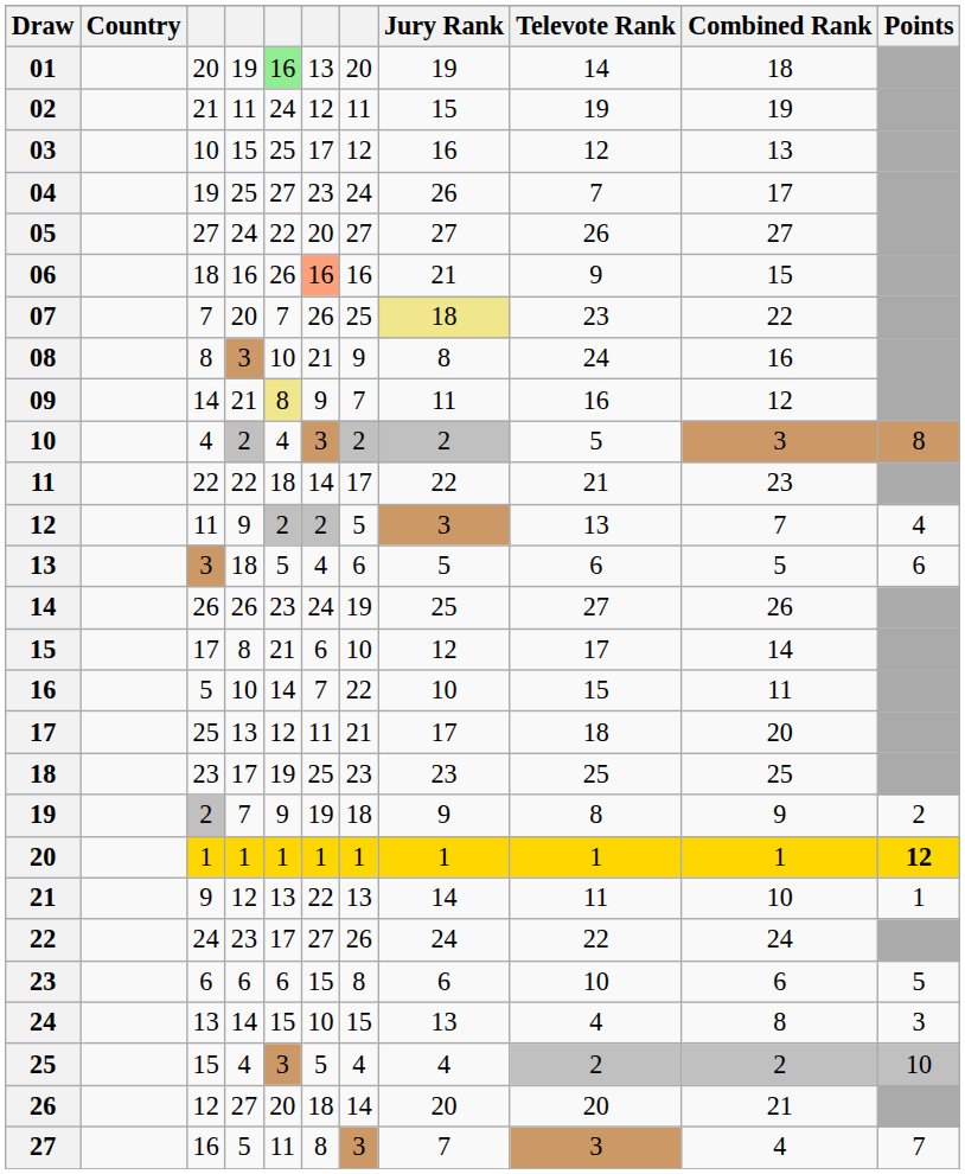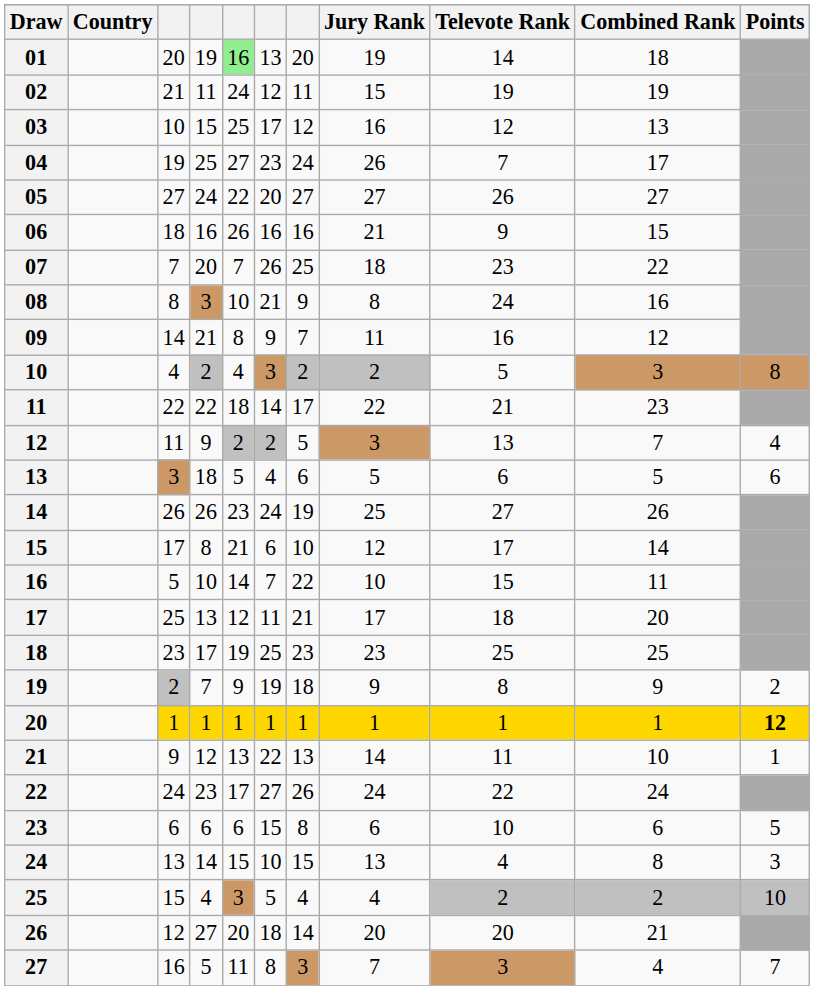06 | column 6: lightsalmon background -> no background
07 | Jury Rank: khaki background -> no background
09 | column 5: khaki background -> no background
